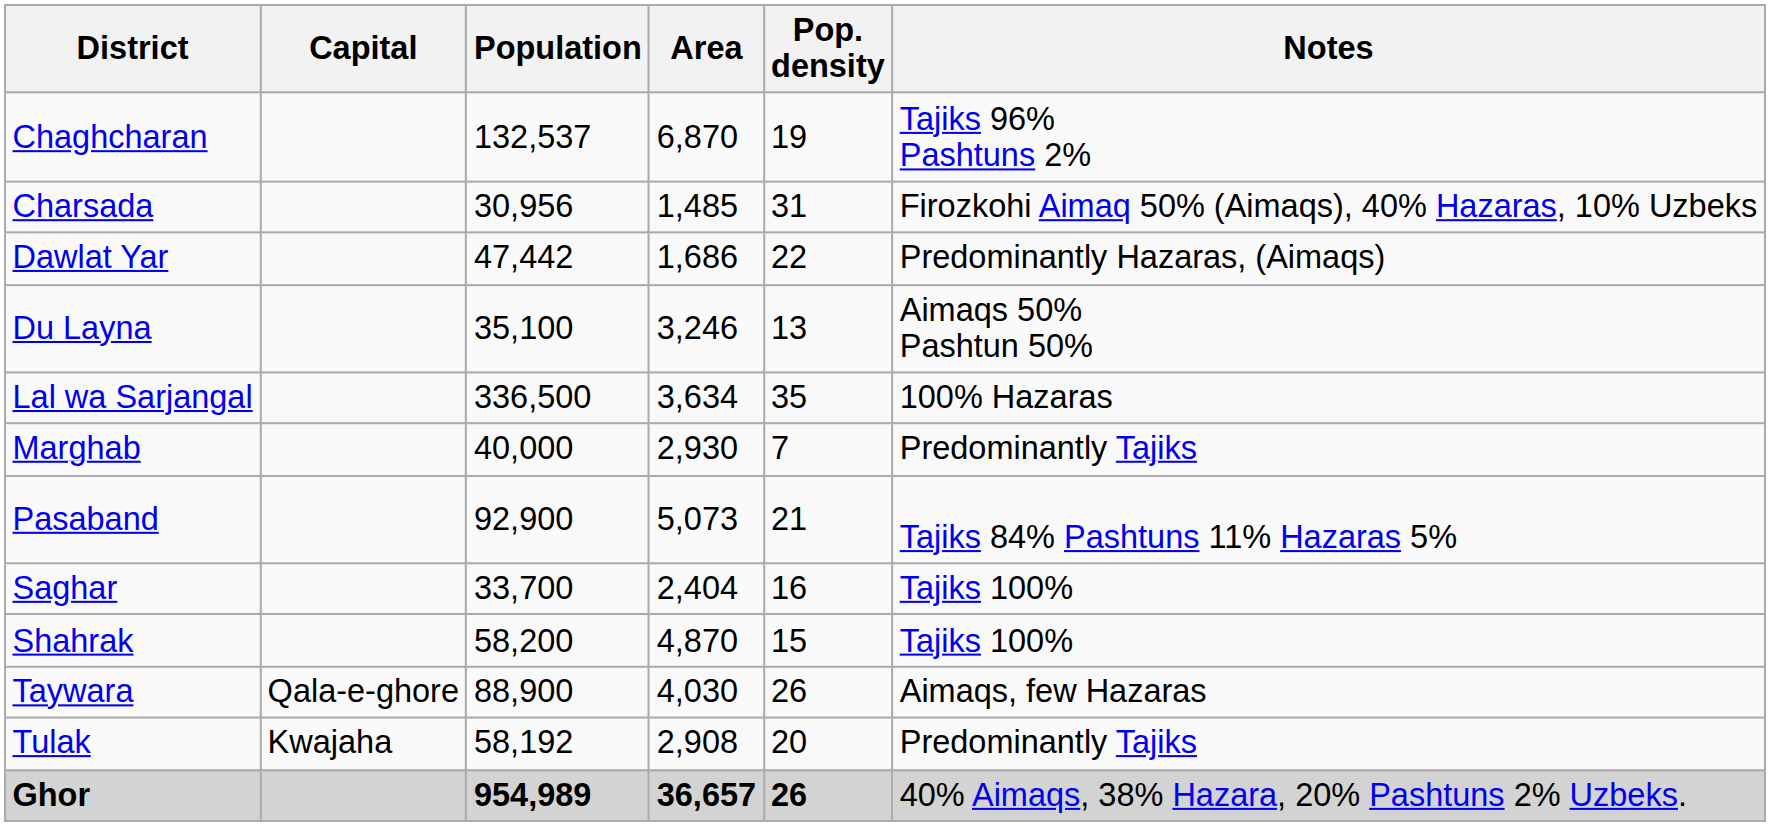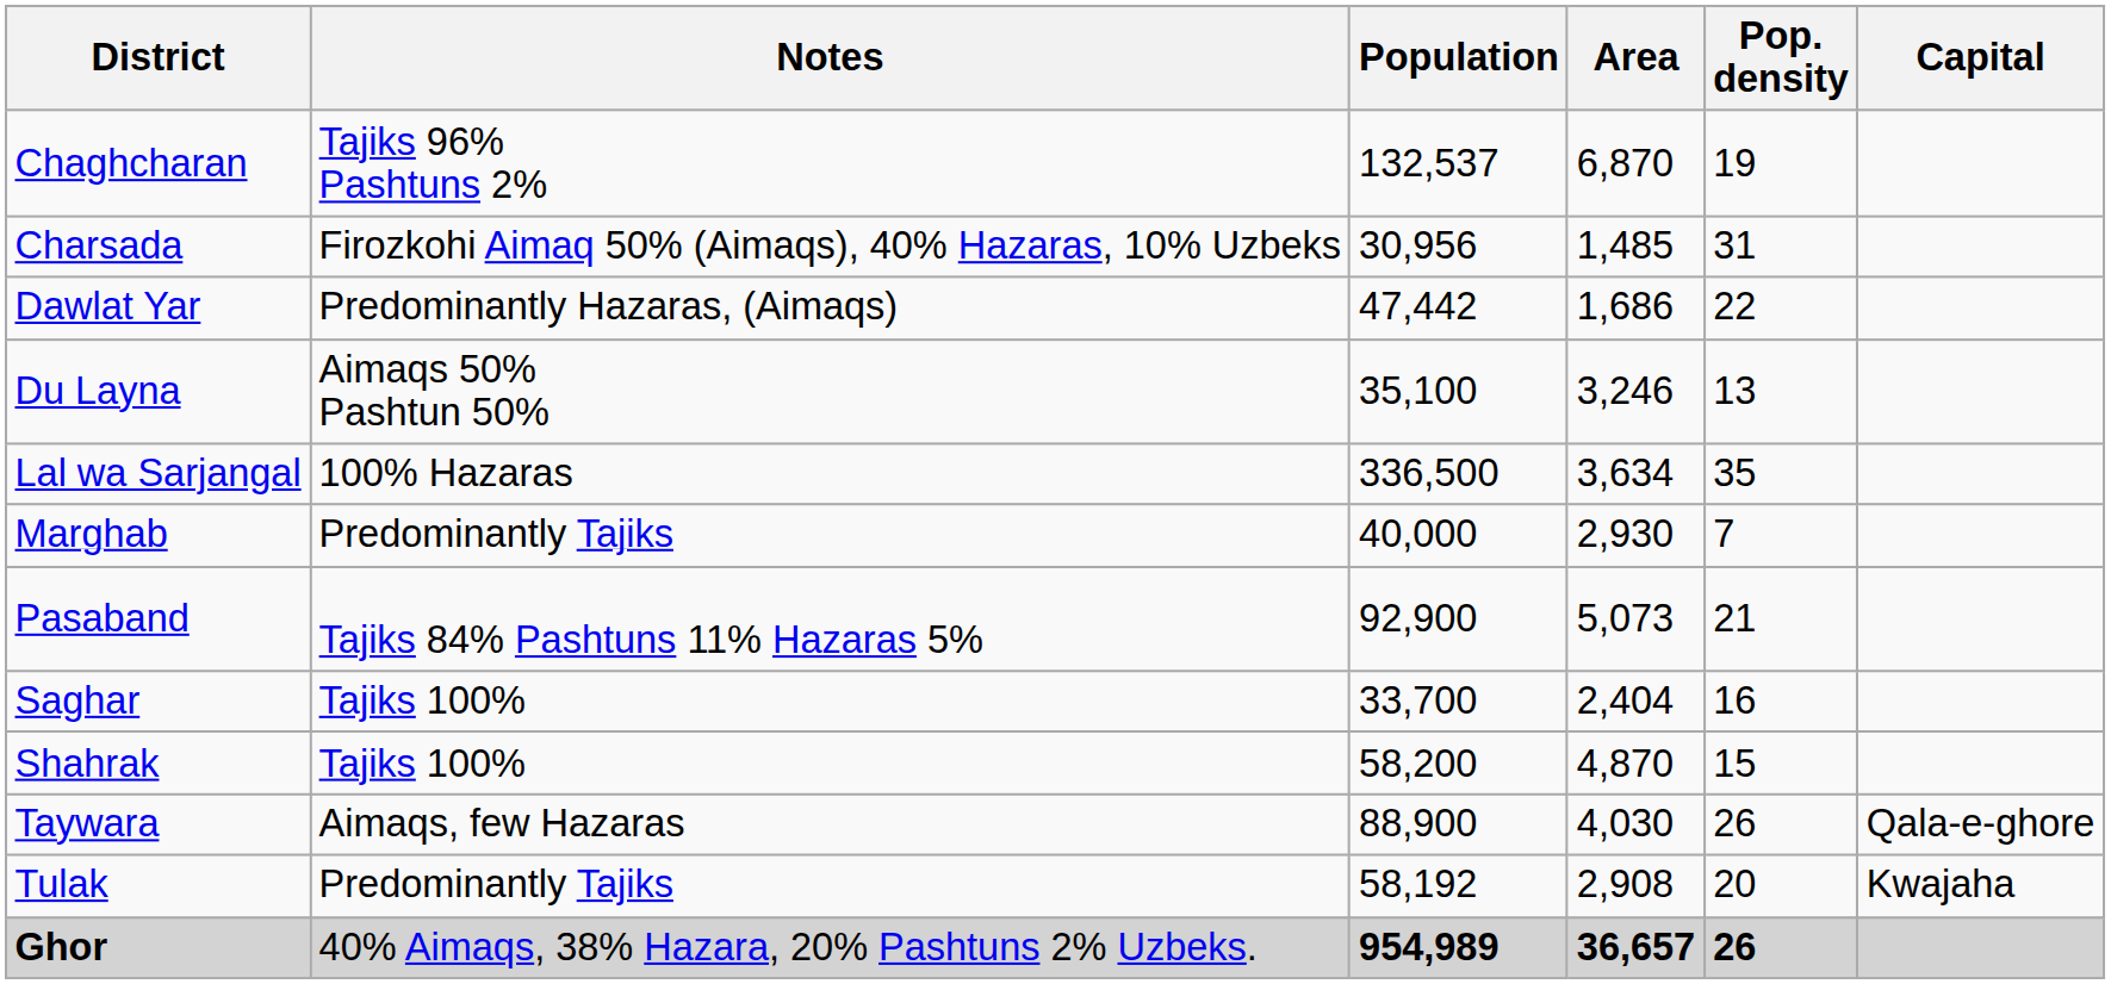columns swapped: Capital <-> Notes
